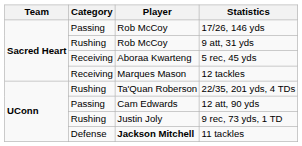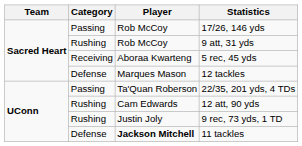12 tackles | Category: Receiving -> Defense
22/35, 201 yds, 4 TDs | Category: Rushing -> Passing
12 att, 90 yds | Category: Passing -> Rushing
